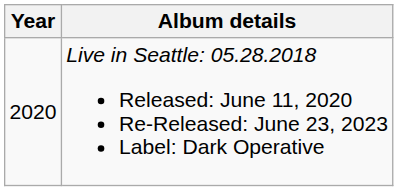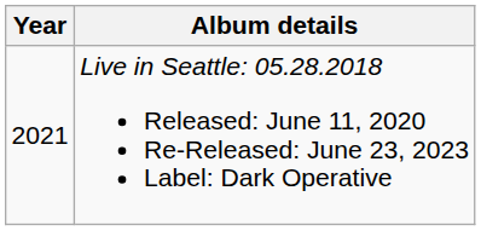row 2 | Year: 2020 -> 2021
